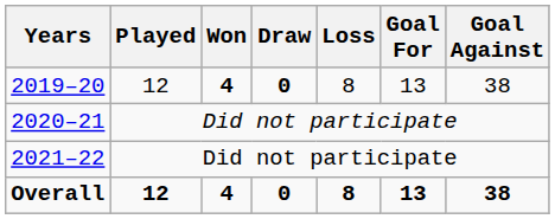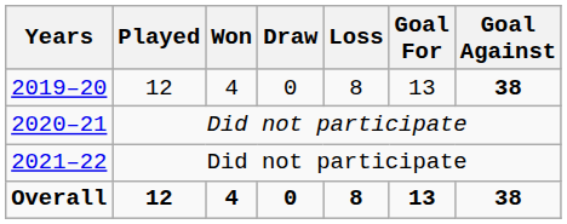2019–20 | Won: bold -> normal
2019–20 | Draw: bold -> normal
2019–20 | Goal Against: normal -> bold
